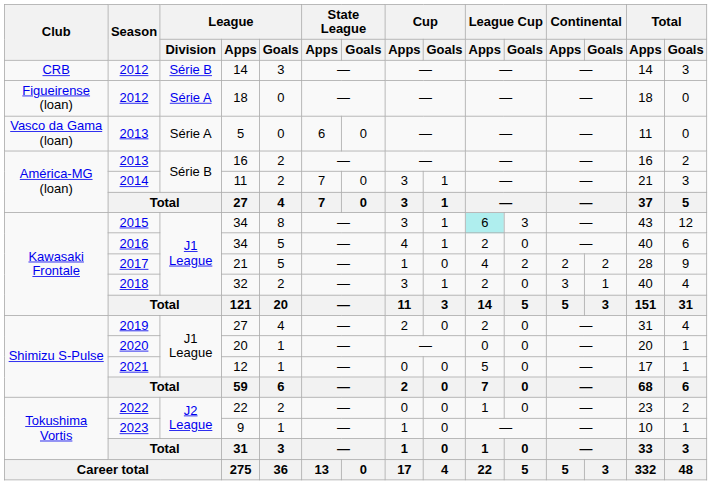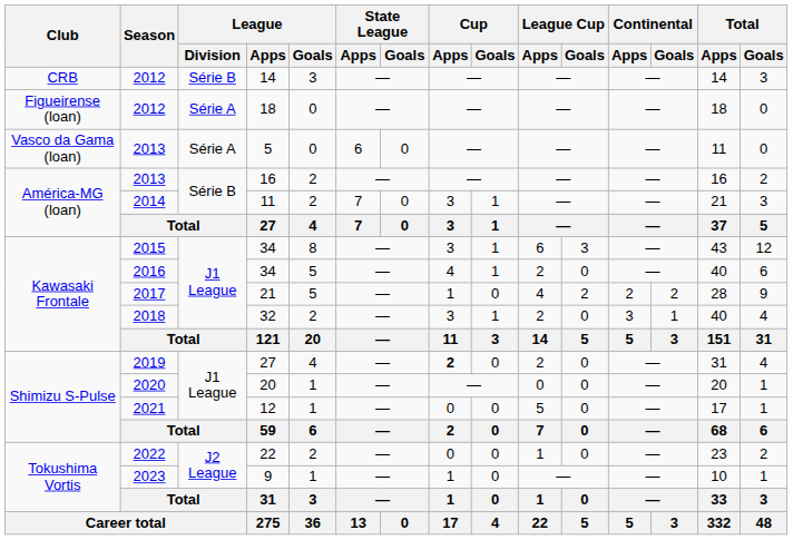2015 / 34 | League Cup / Apps: paleturquoise background -> no background
2019 / 27 | Cup / Apps: normal -> bold
